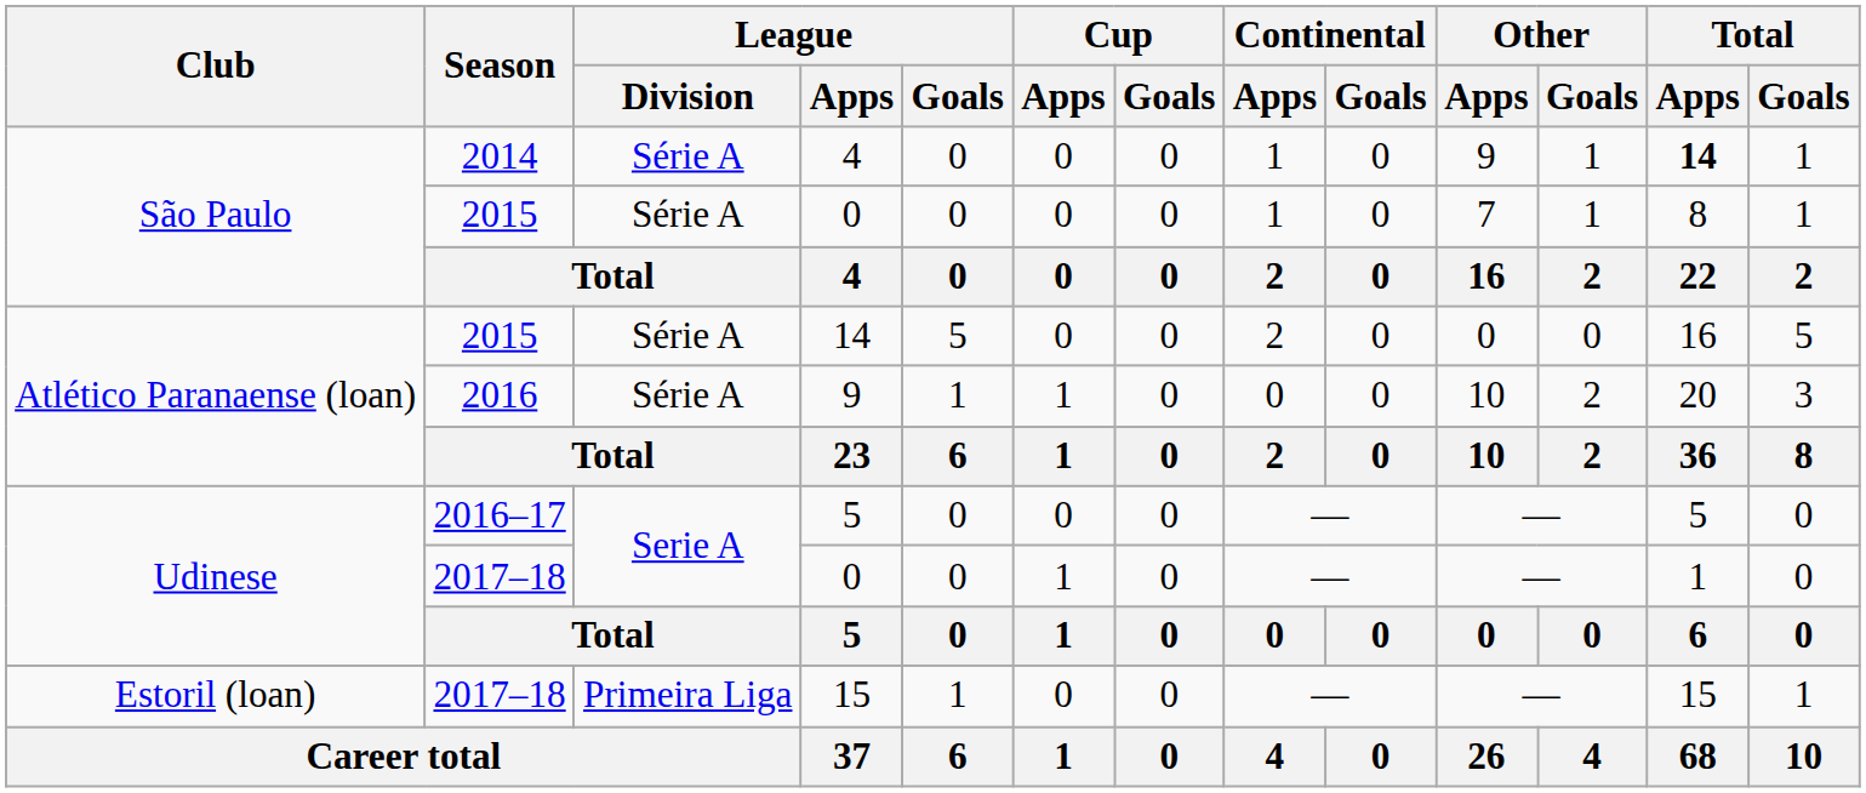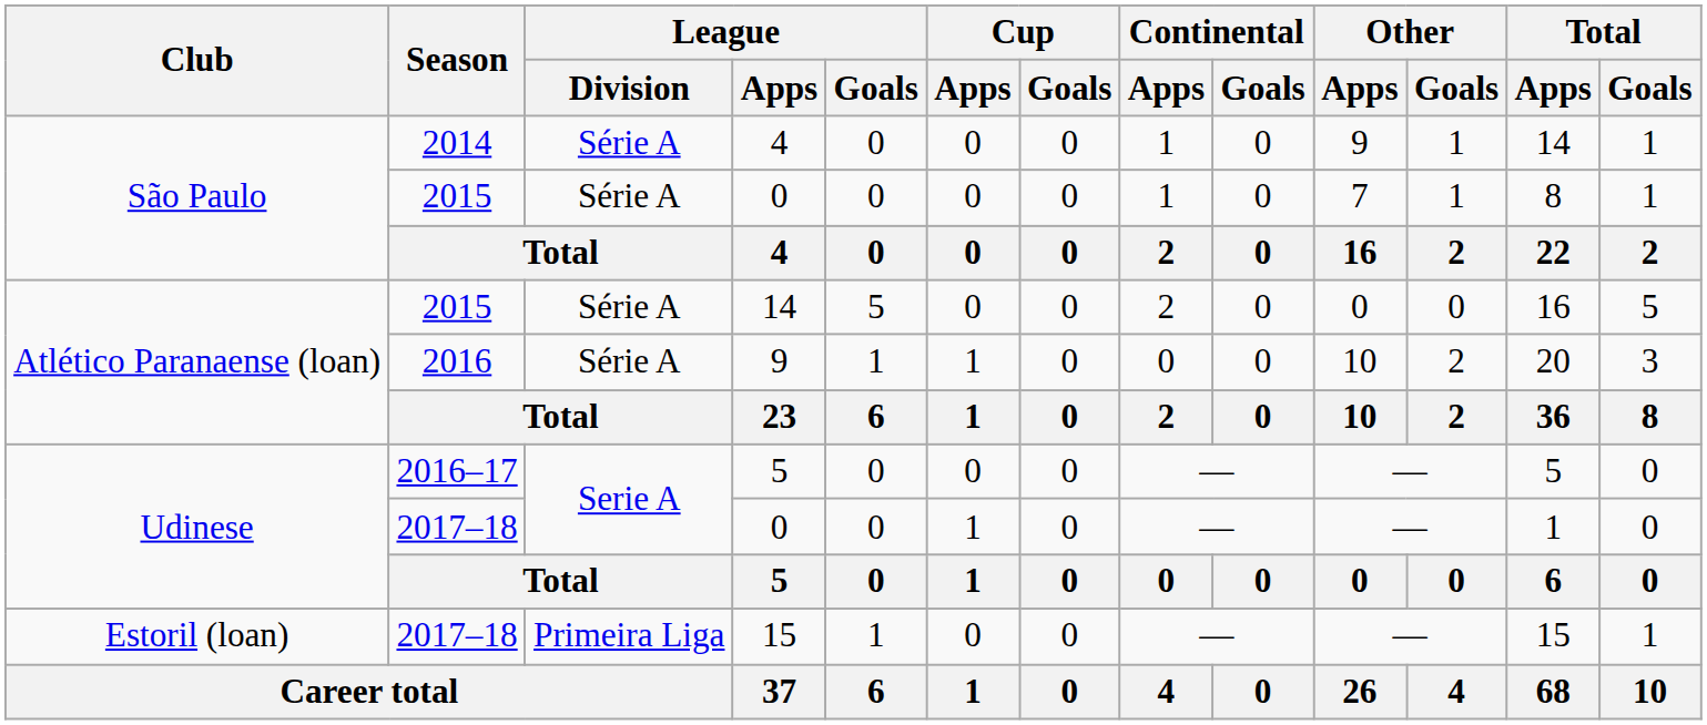2014 / 4 | Total / Apps: bold -> normal
